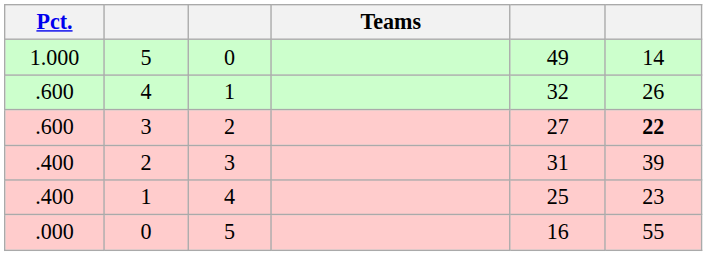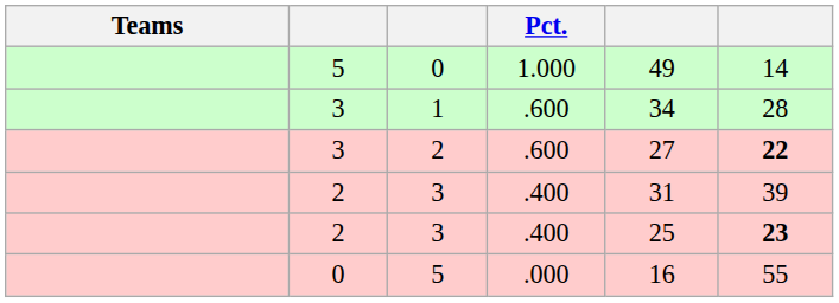columns swapped: Teams <-> Pct.
row 3 | column 2: 4 -> 3
row 3 | column 5: 32 -> 34
row 3 | column 6: 26 -> 28
row 6 | column 2: 1 -> 2
row 6 | column 3: 4 -> 3
row 6 | column 6: normal -> bold
